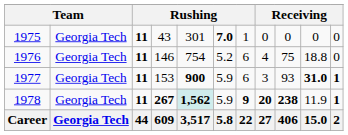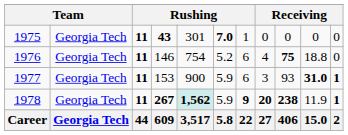1975 | column 4: normal -> bold
1976 | column 9: normal -> bold
1977 | column 5: bold -> normal
